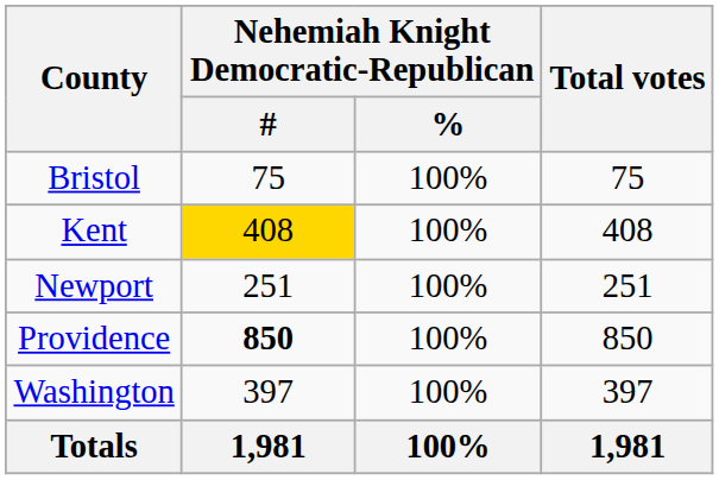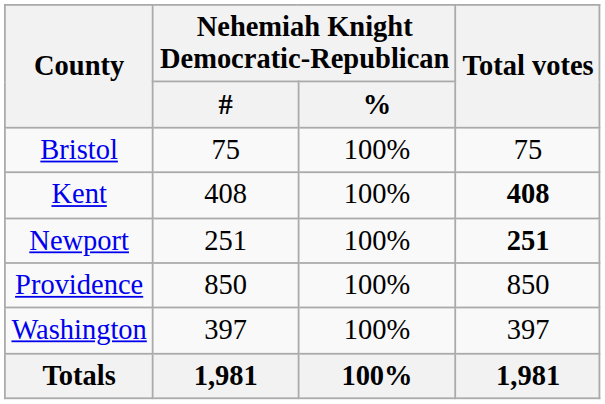Kent | Nehemiah Knight Democratic-Republican / #: gold background -> no background
Kent | Total votes: normal -> bold
Newport | Total votes: normal -> bold
Providence | Nehemiah Knight Democratic-Republican / #: bold -> normal
